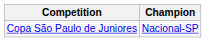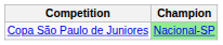Copa São Paulo de Juniores | Champion: no background -> lightgreen background
